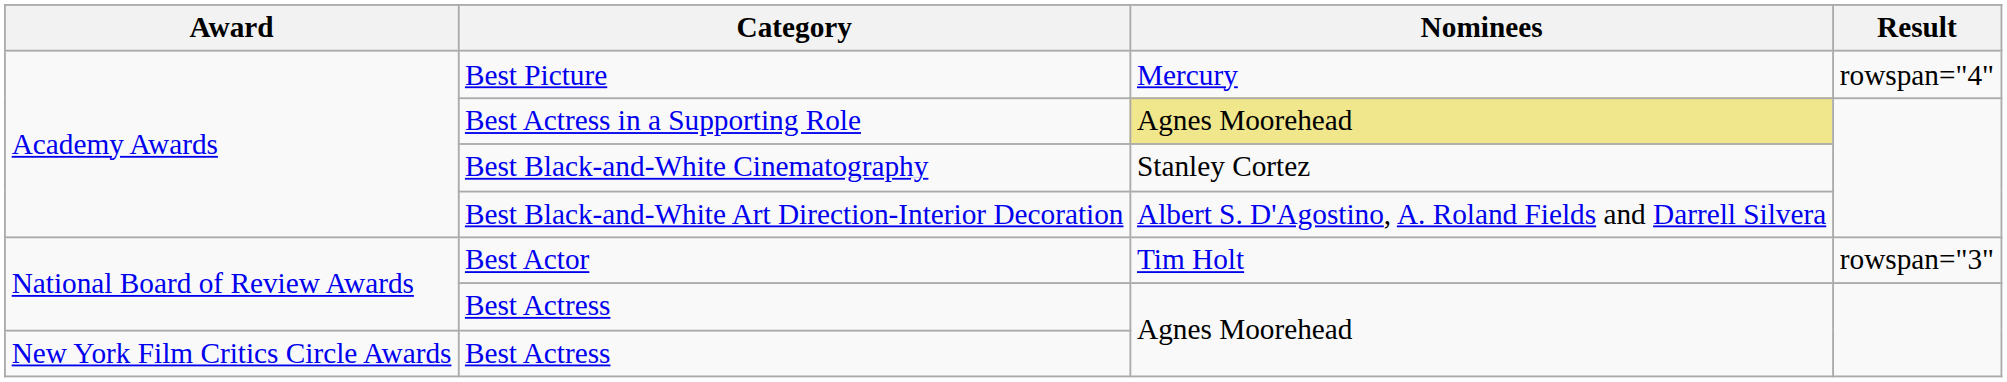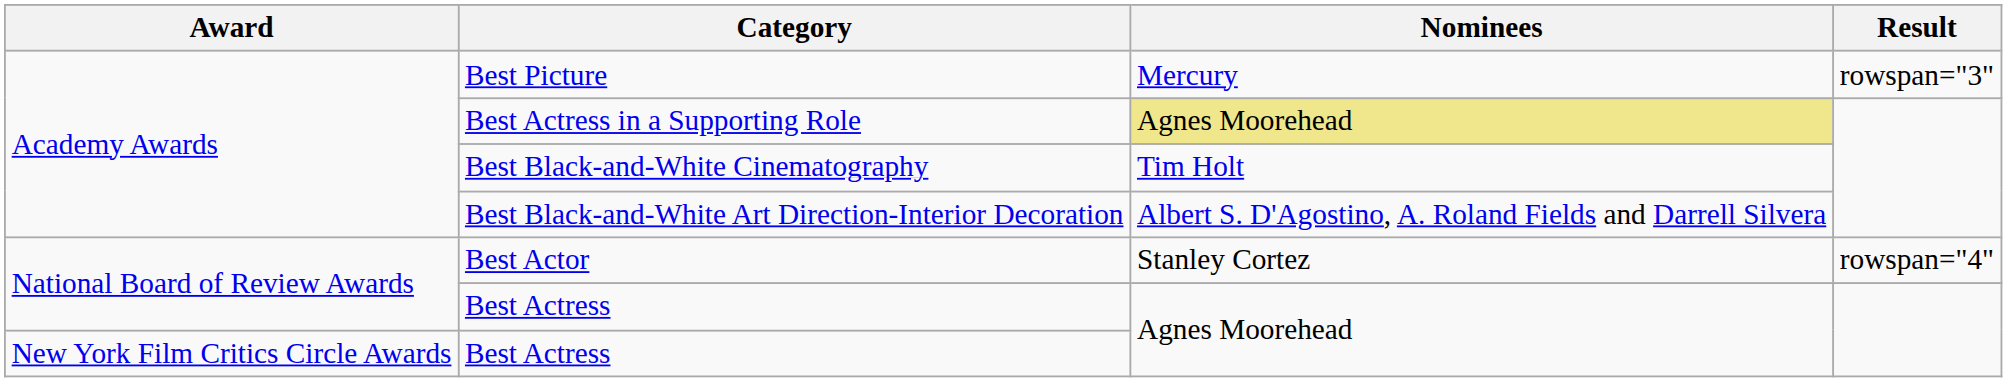Best Picture | Result: rowspan="4" -> rowspan="3"
Best Black-and-White Cinematography | Nominees: Stanley Cortez -> Tim Holt
Best Actor | Nominees: Tim Holt -> Stanley Cortez
Best Actor | Result: rowspan="3" -> rowspan="4"
